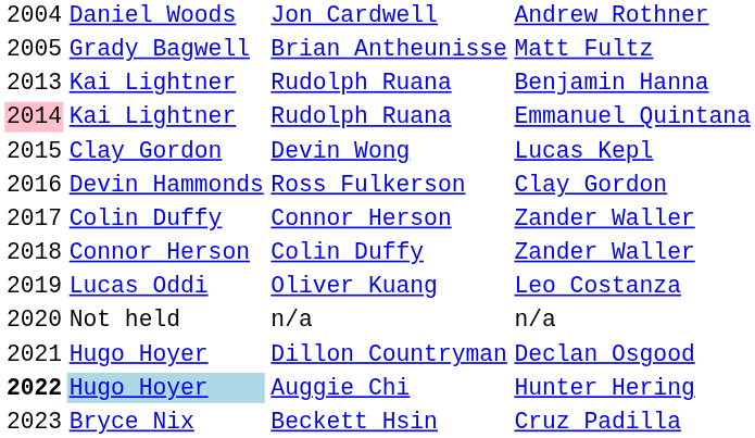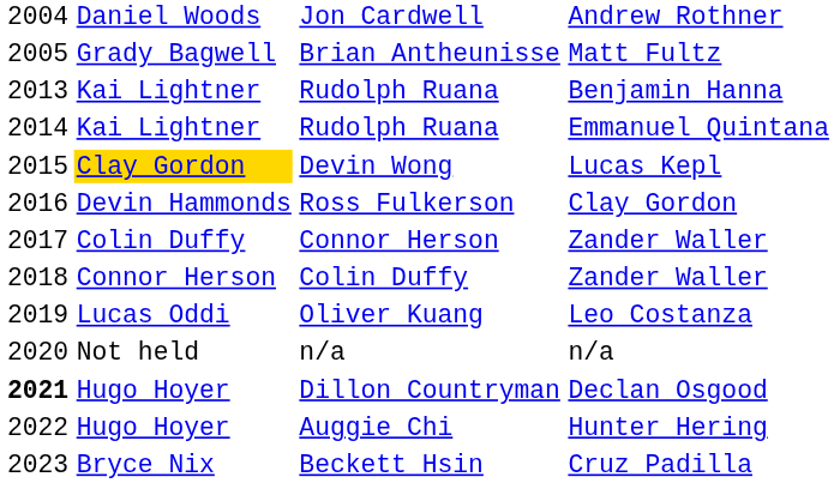Rudolph Ruana / Emmanuel Quintana | column 1: pink background -> no background
Devin Wong | column 2: no background -> gold background
Dillon Countryman | column 1: normal -> bold
Auggie Chi | column 1: bold -> normal
Auggie Chi | column 2: lightblue background -> no background
